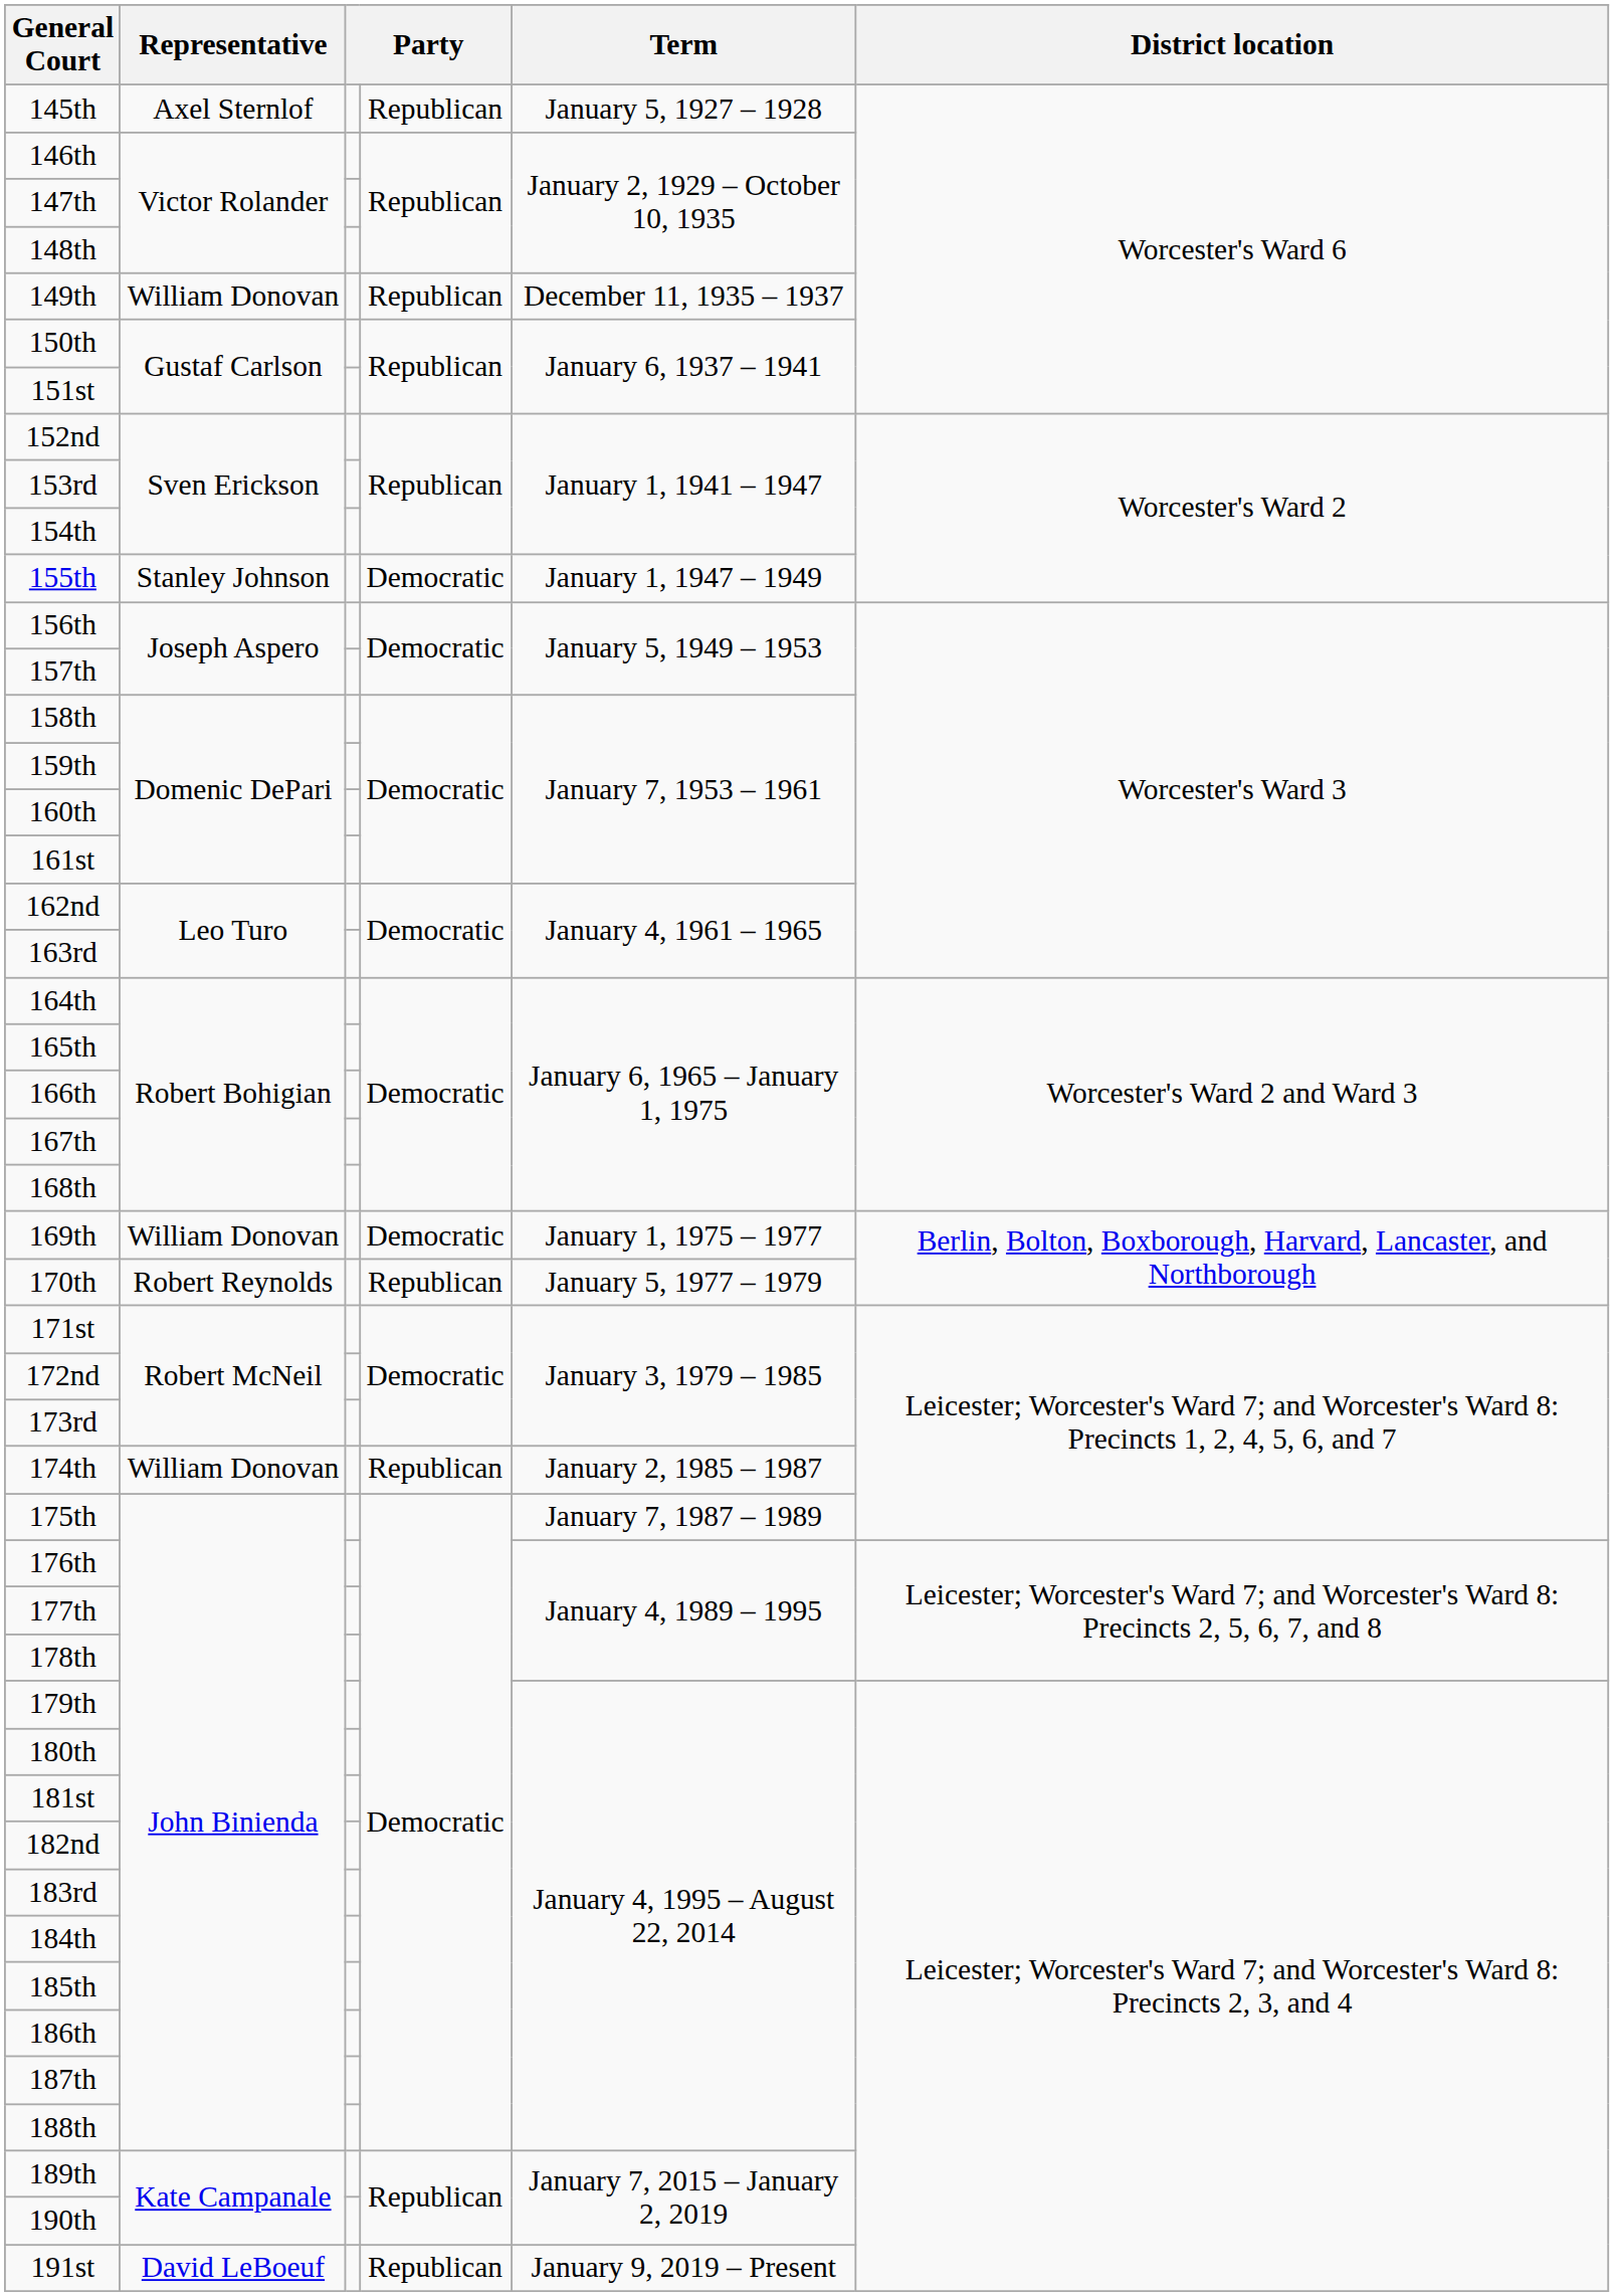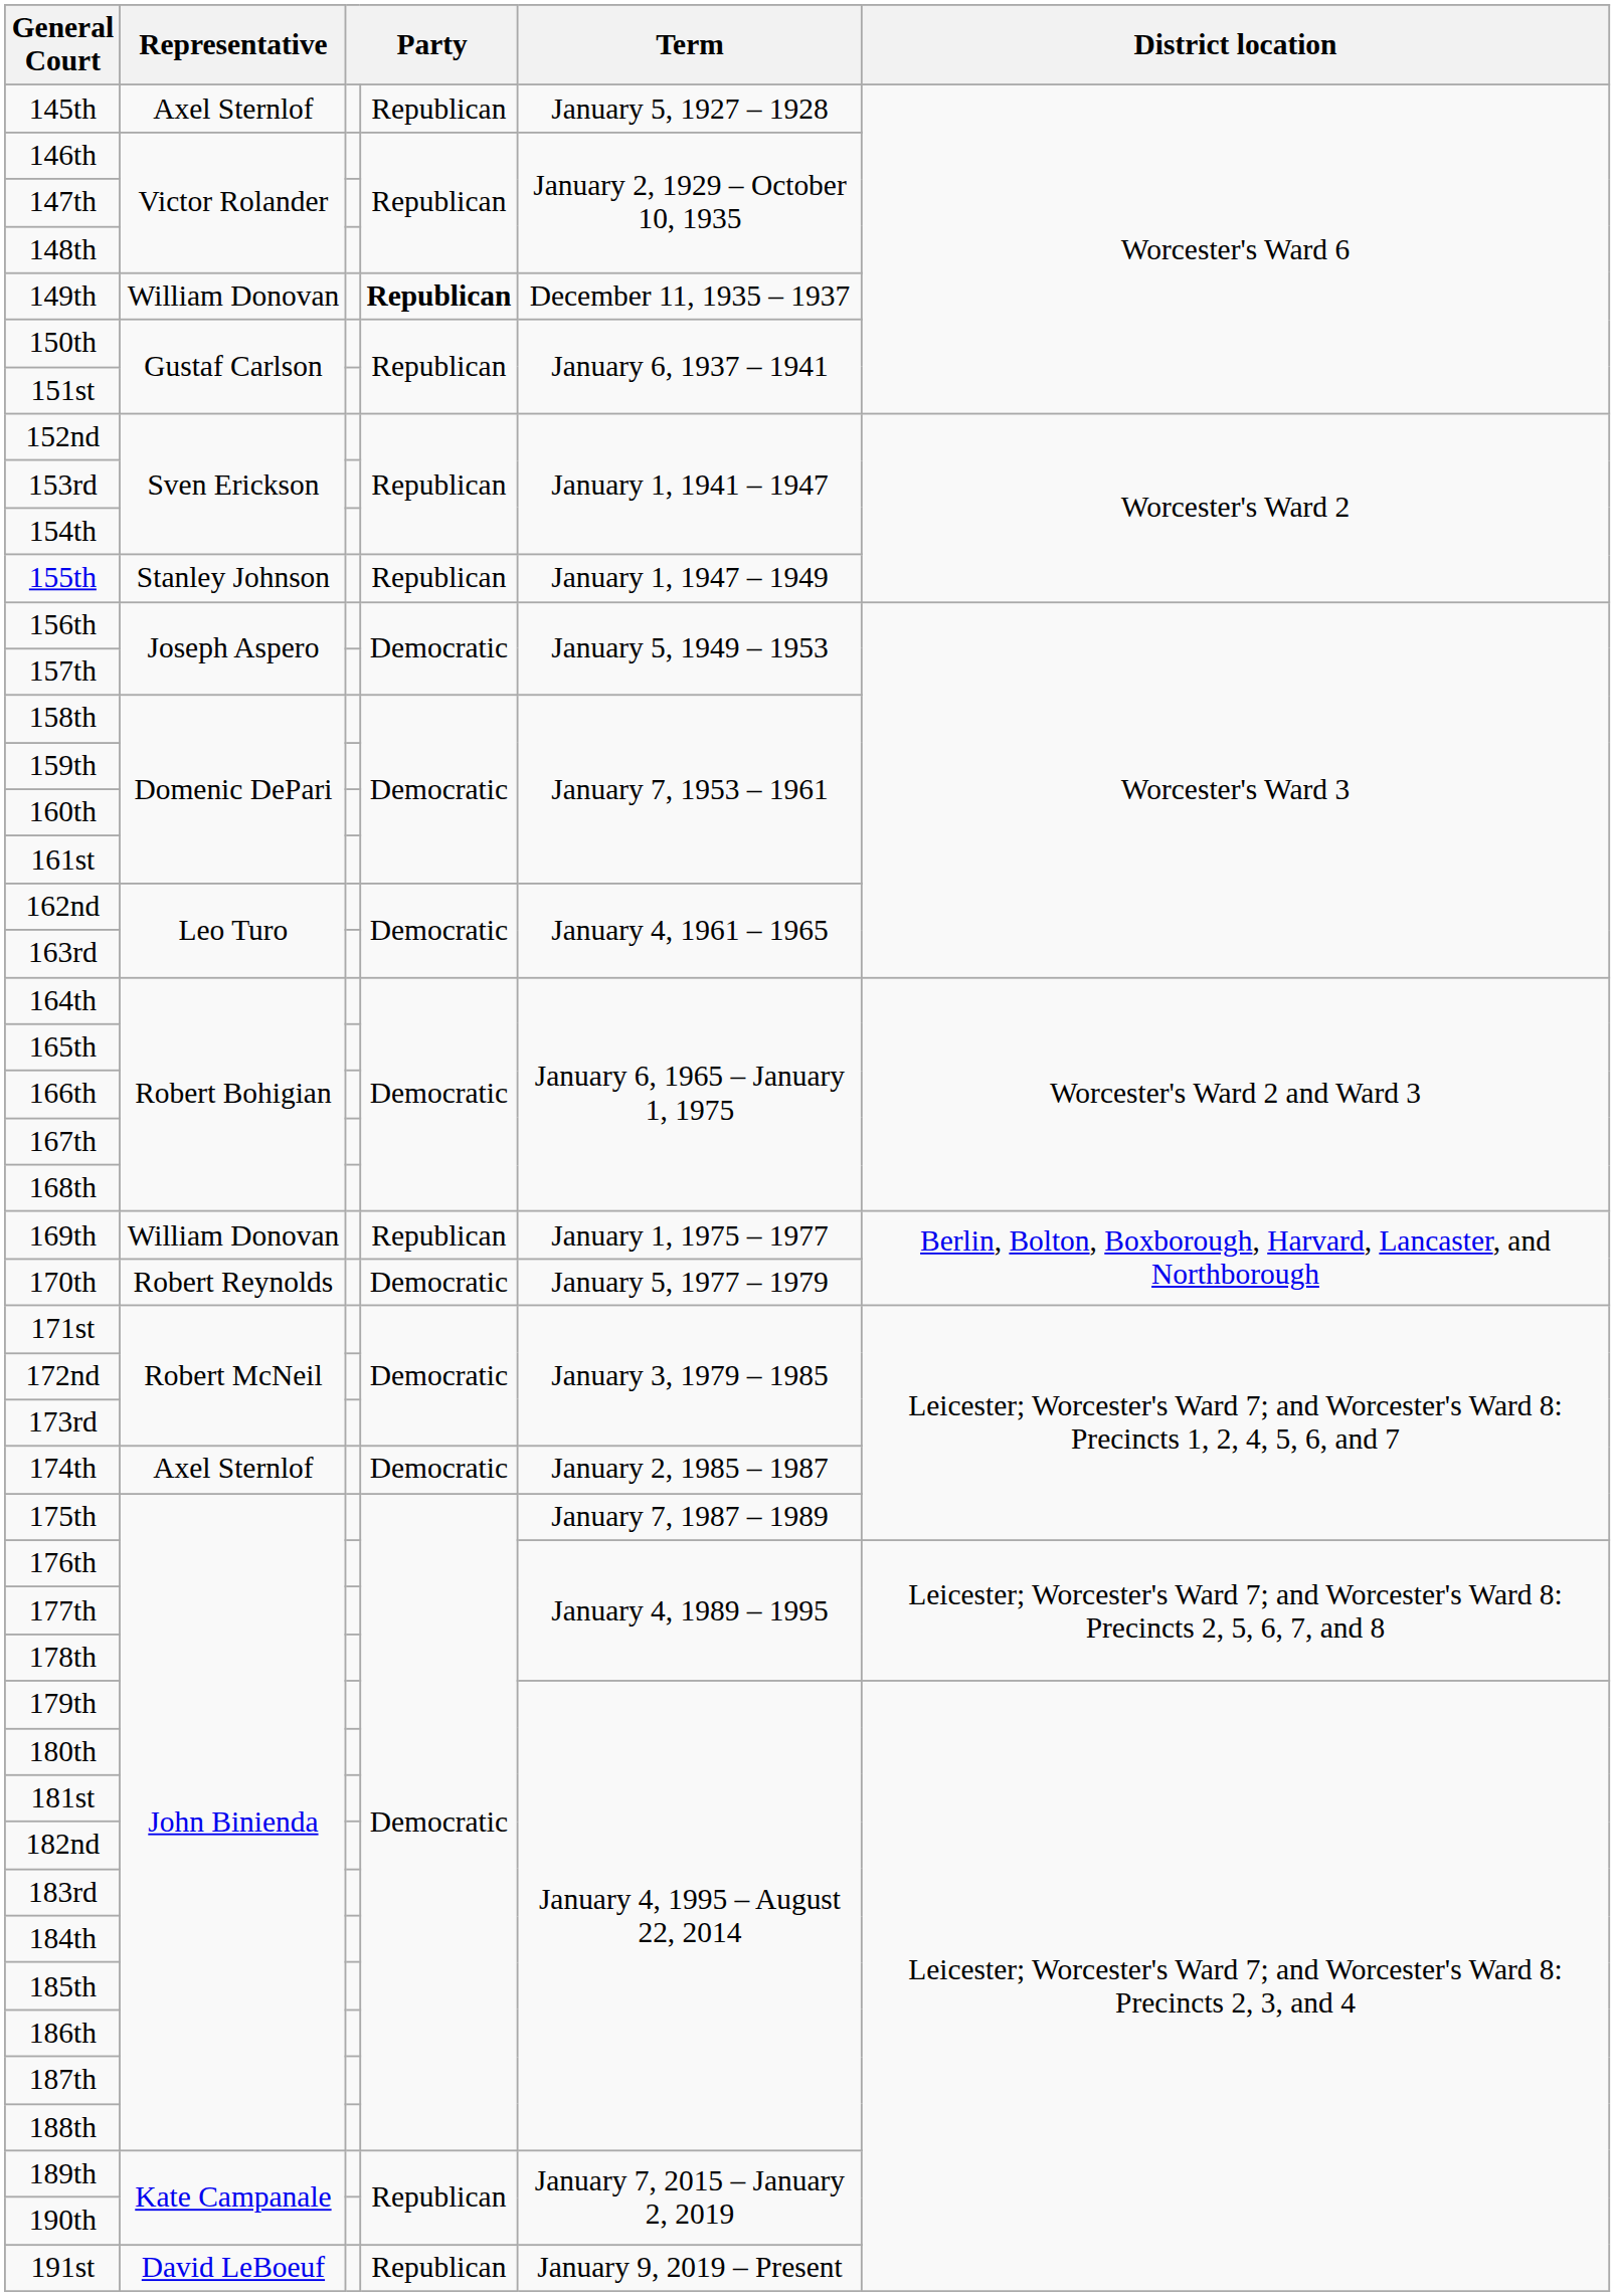149th | column 4: normal -> bold
155th | column 4: Democratic -> Republican
169th | column 4: Democratic -> Republican
170th | column 4: Republican -> Democratic
174th | Representative: William Donovan -> Axel Sternlof
174th | column 4: Republican -> Democratic
